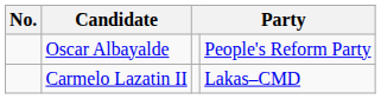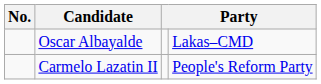Oscar Albayalde | column 4: People's Reform Party -> Lakas–CMD
Carmelo Lazatin II | column 4: Lakas–CMD -> People's Reform Party
